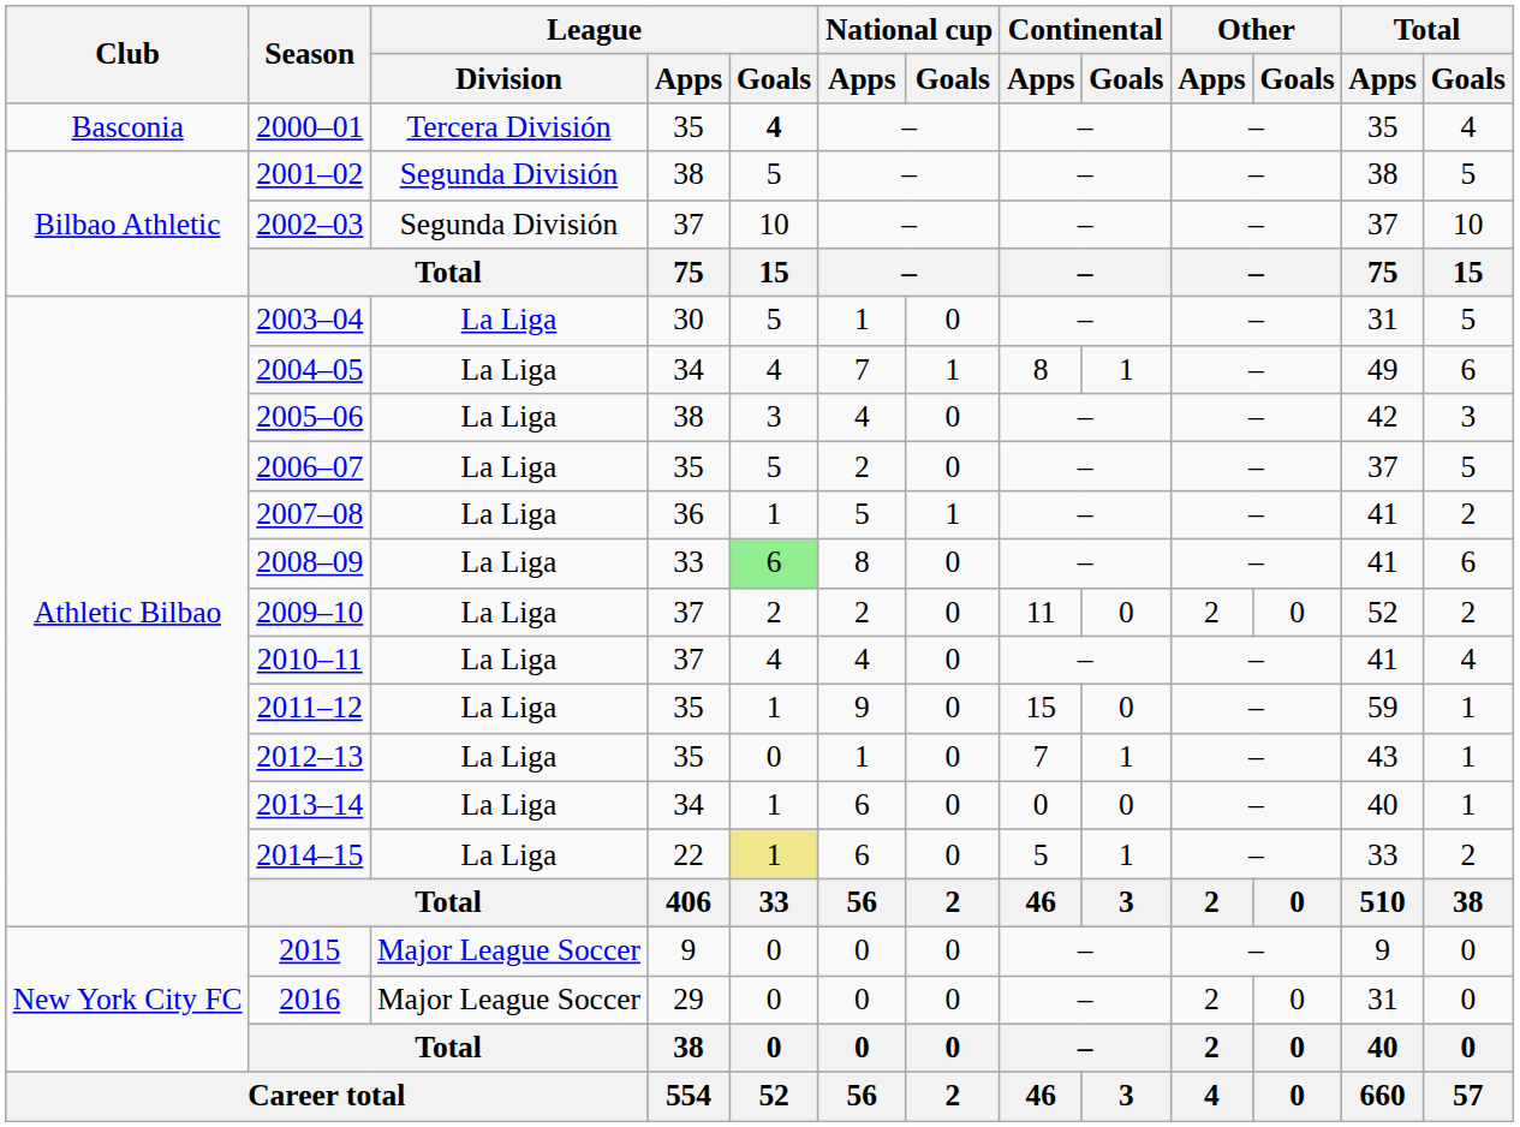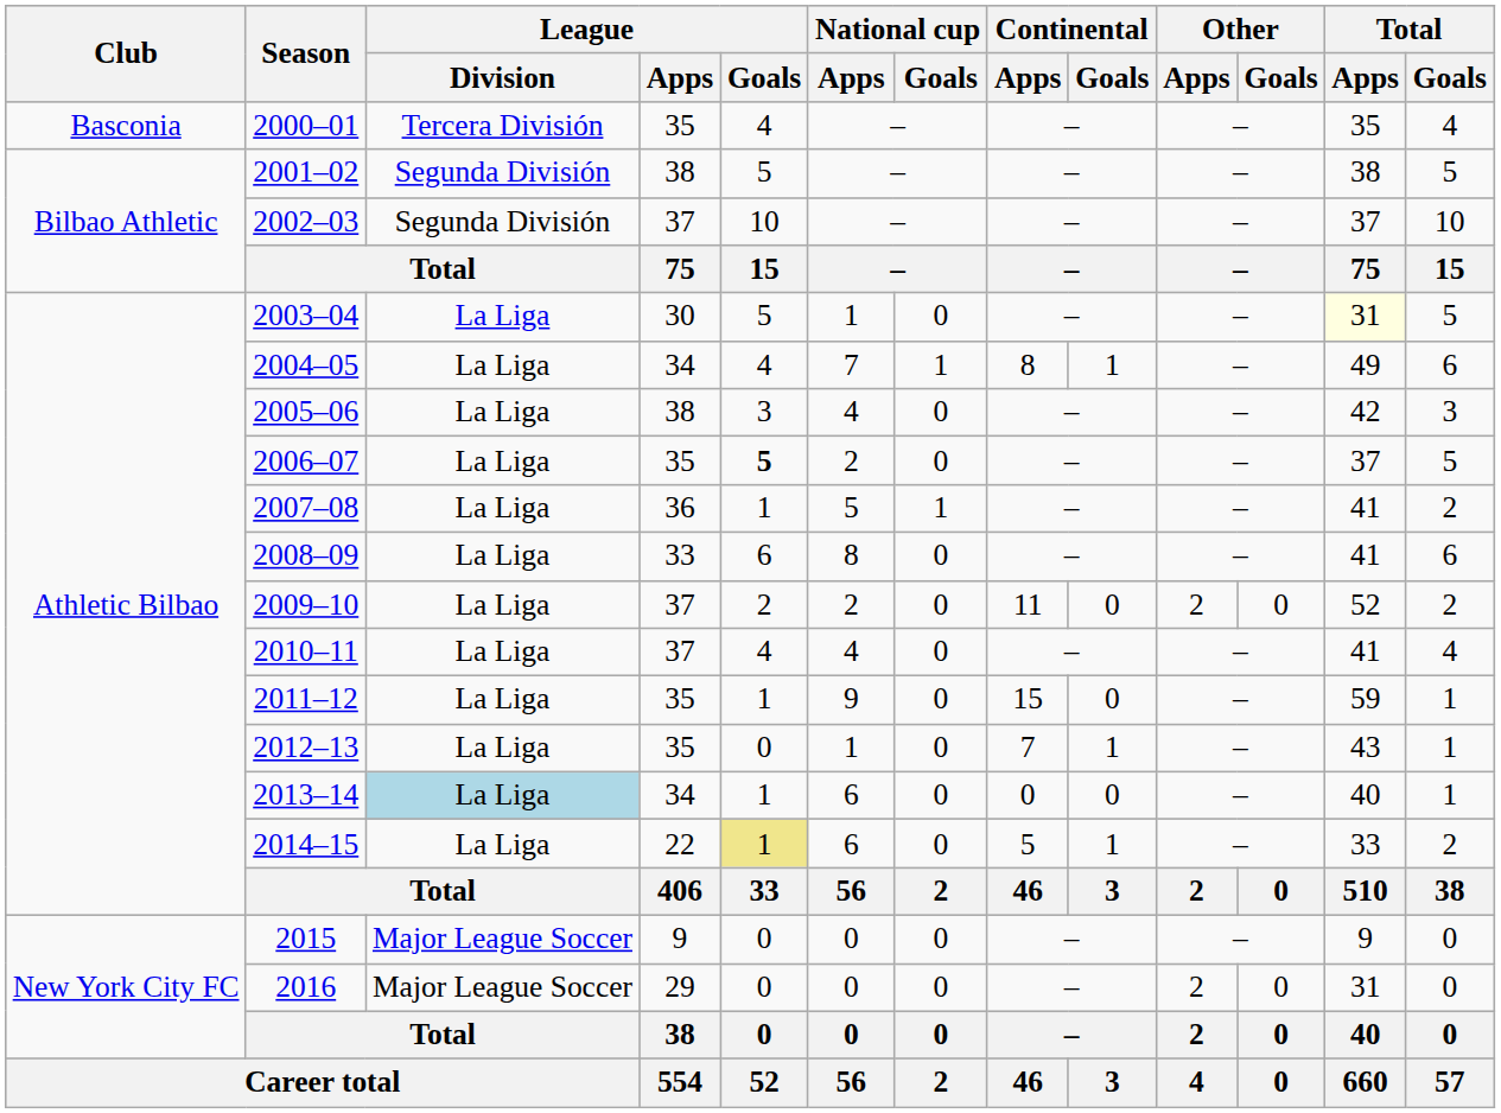2000–01 | League / Goals: bold -> normal
2003–04 | Total / Apps: no background -> lightyellow background
2006–07 | League / Goals: normal -> bold
2008–09 | League / Goals: lightgreen background -> no background
2013–14 | League / Division: no background -> lightblue background
